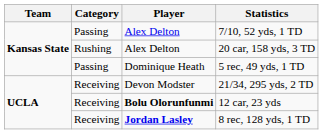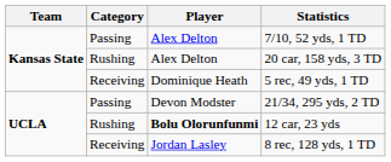5 rec, 49 yds, 1 TD | Category: Passing -> Receiving
21/34, 295 yds, 2 TD | Category: Receiving -> Passing
12 car, 23 yds | Category: Receiving -> Rushing
8 rec, 128 yds, 1 TD | Player: bold -> normal
